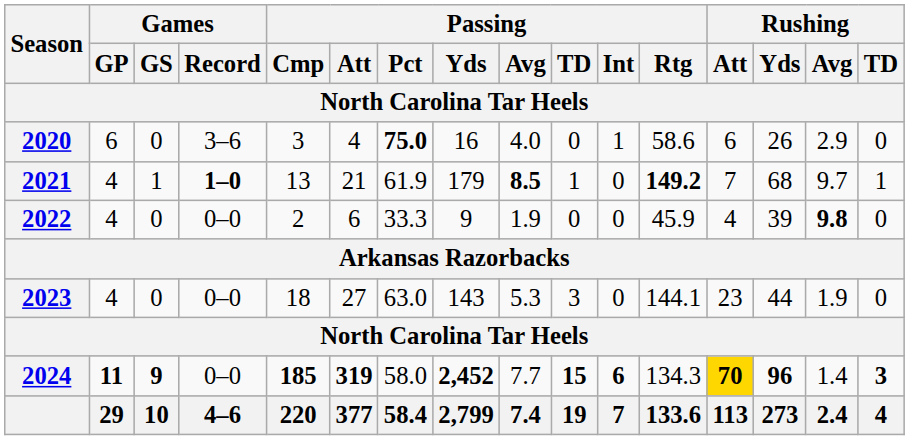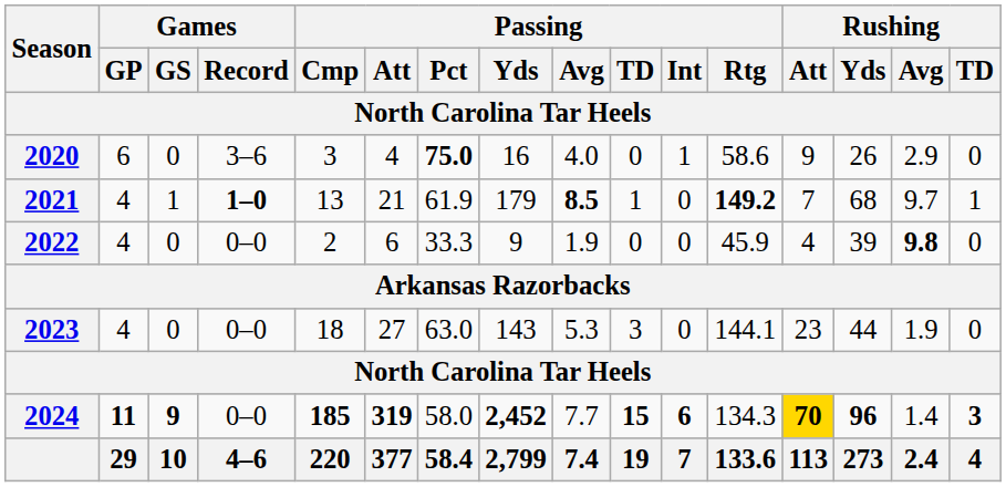2020 | Rushing / Att / North Carolina Tar Heels: 6 -> 9
